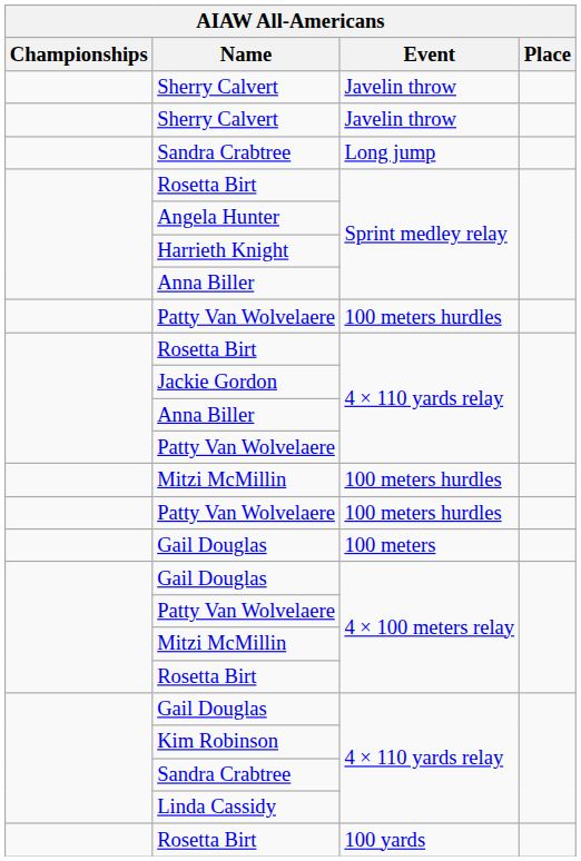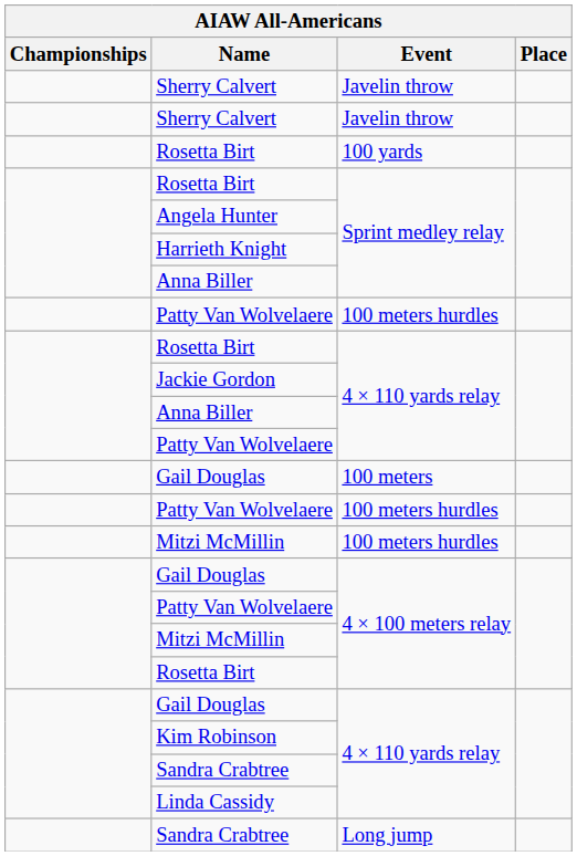rows swapped: Rosetta Birt / 100 yards <-> Sandra Crabtree / Long jump
rows swapped: Gail Douglas / 100 meters <-> Mitzi McMillin / 100 meters hurdles
